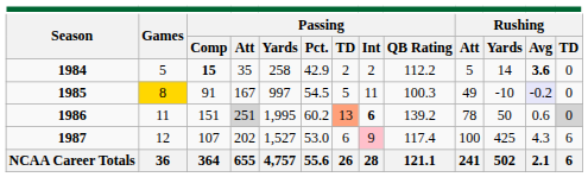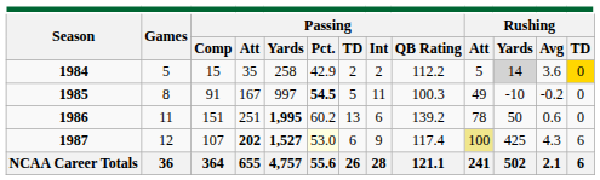1984 | column 3: bold -> normal
1984 | column 11: no background -> lightgrey background
1984 | column 12: bold -> normal
1984 | column 13: no background -> gold background
1985 | column 2: gold background -> no background
1985 | column 6: normal -> bold
1985 | column 12: lavender background -> no background
1986 | column 4: lightgrey background -> no background
1986 | column 5: normal -> bold
1986 | column 7: lightsalmon background -> no background
1986 | column 8: bold -> normal
1986 | column 13: lightgrey background -> no background
1987 | column 4: normal -> bold
1987 | column 5: normal -> bold
1987 | column 6: no background -> lightyellow background
1987 | column 8: pink background -> no background
1987 | column 10: no background -> khaki background
